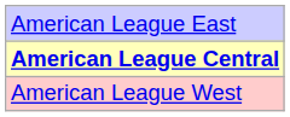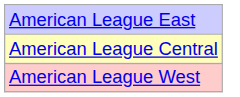row 2 | column 1: bold -> normal
